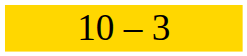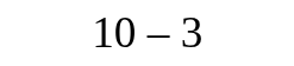row 1 | column 1: gold background -> no background
